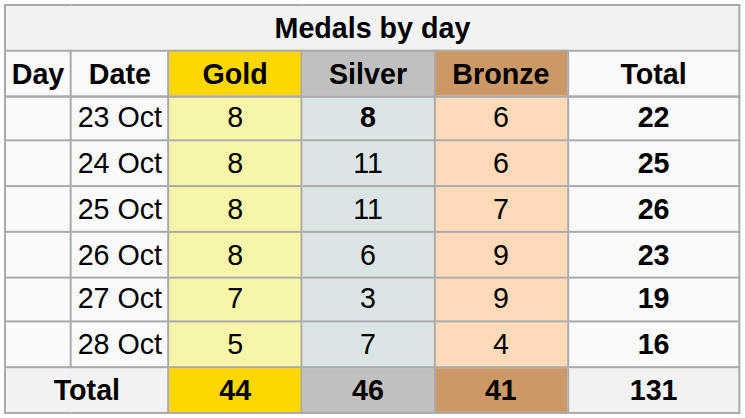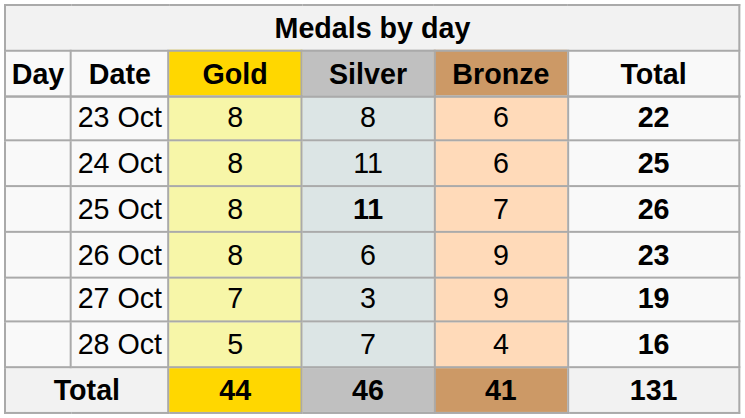23 Oct | Silver: bold -> normal
25 Oct | Silver: normal -> bold
